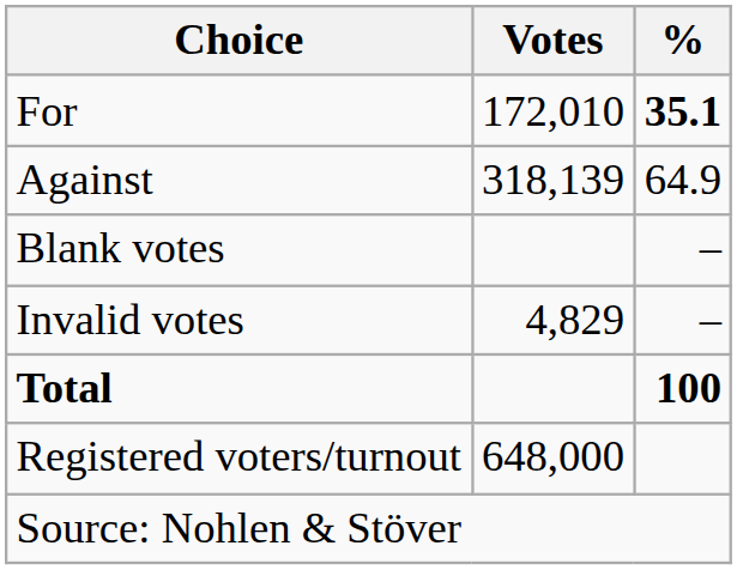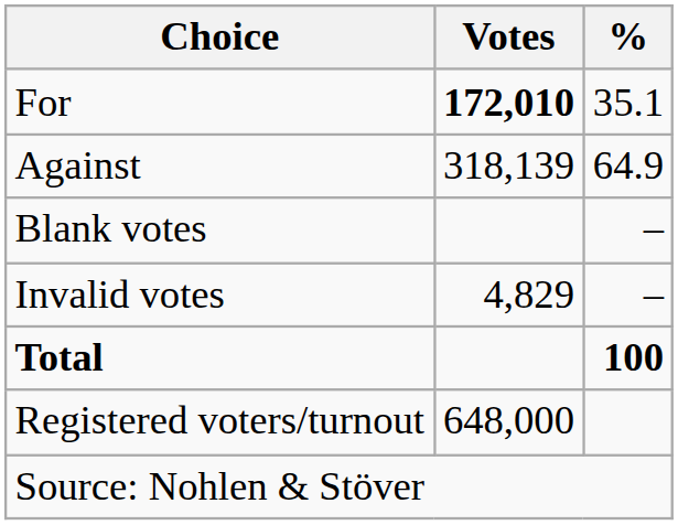For | Votes: normal -> bold
For | %: bold -> normal
